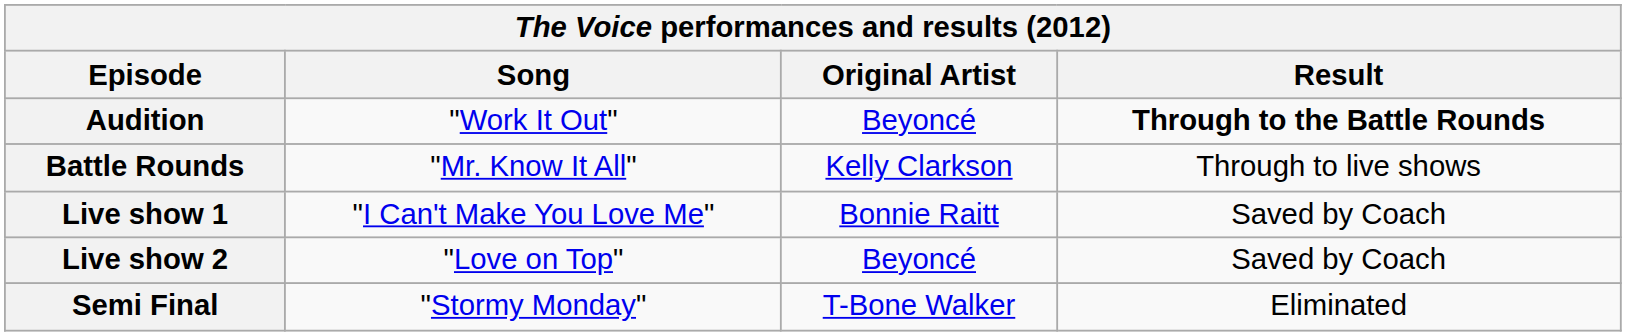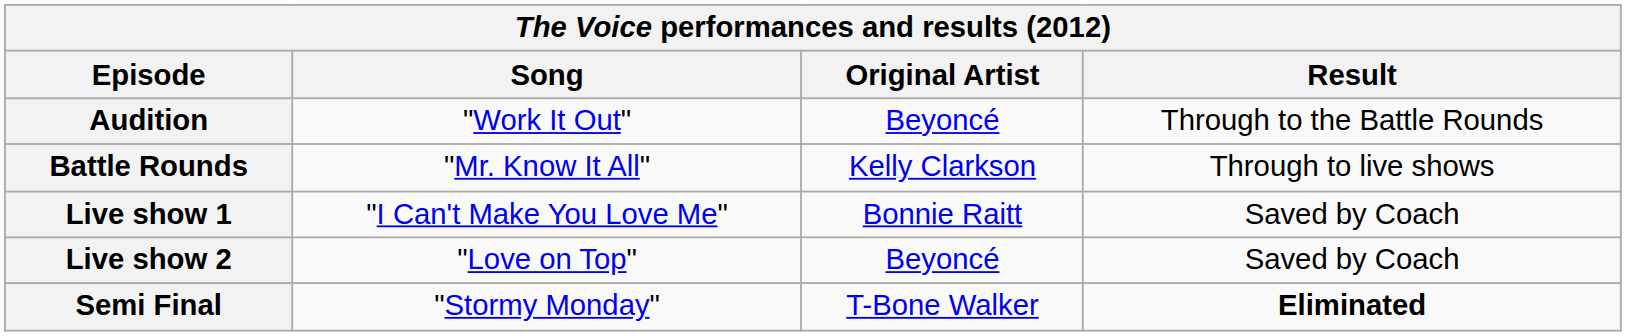Audition | Result: bold -> normal
Semi Final | Result: normal -> bold
